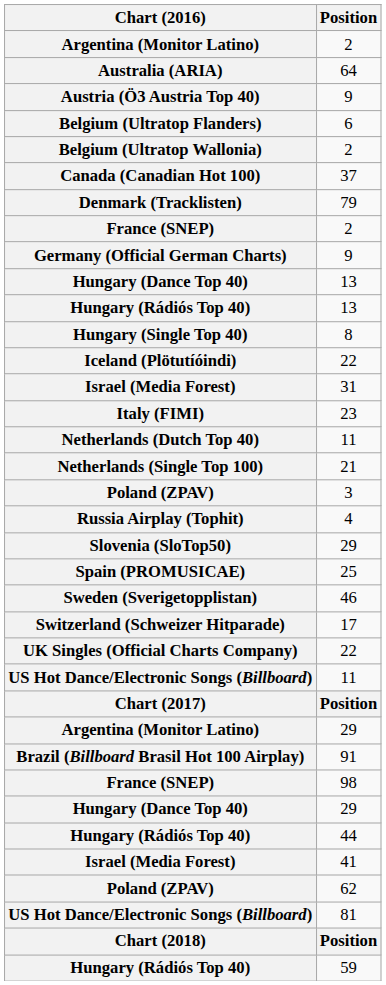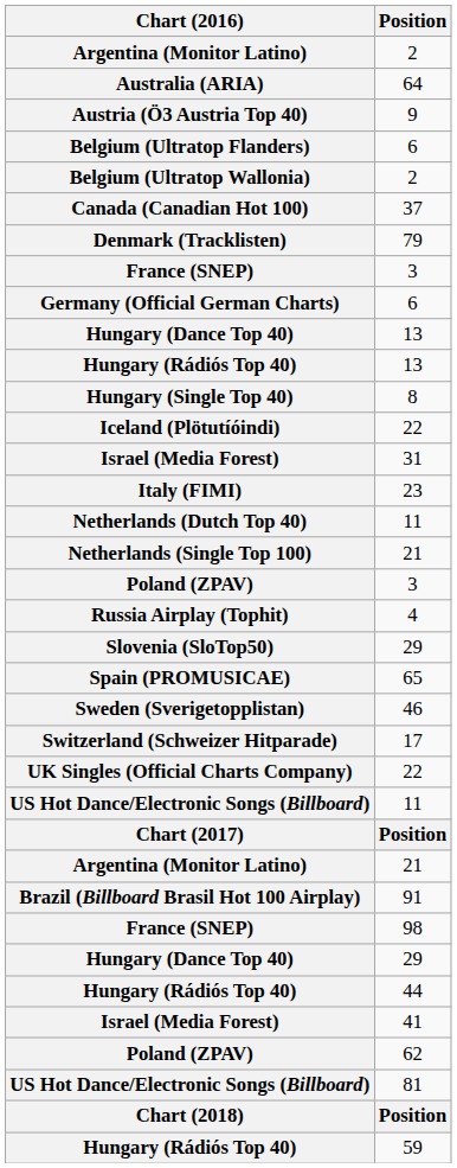row 9 | Position: 2 -> 3
row 10 | Position: 9 -> 6
row 22 | Position: 25 -> 65
row 28 | Position: 29 -> 21
